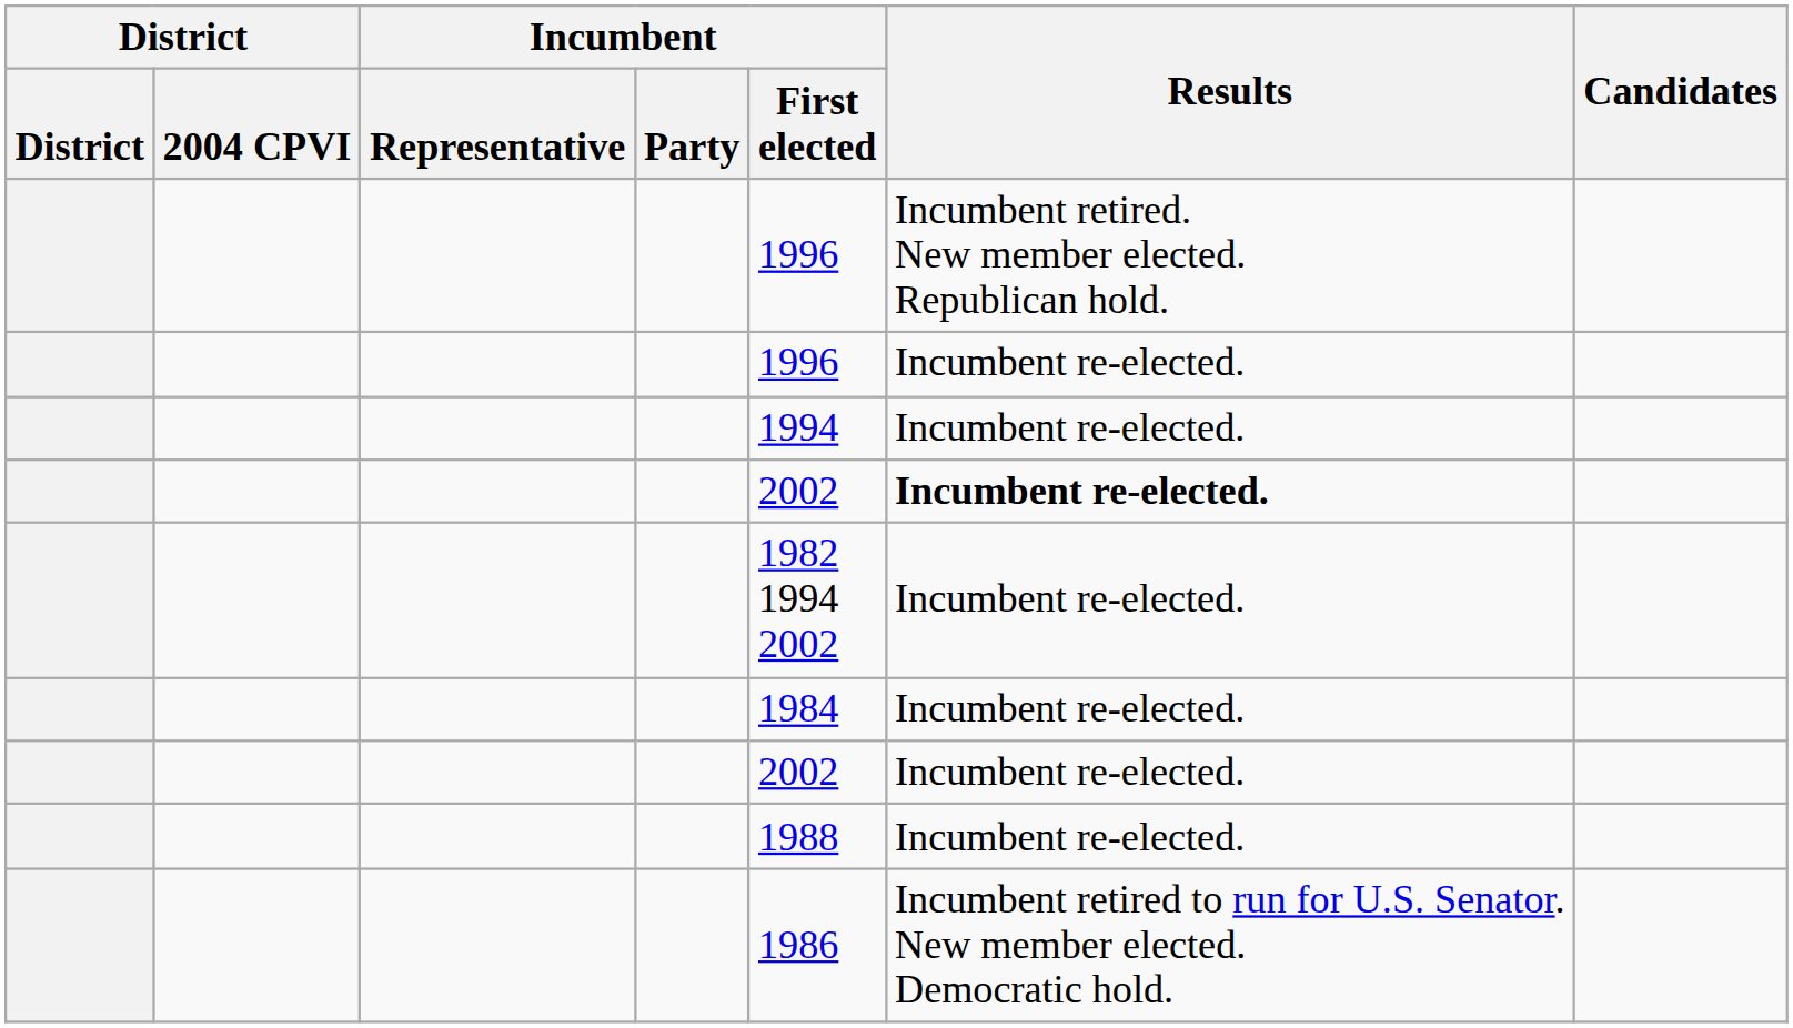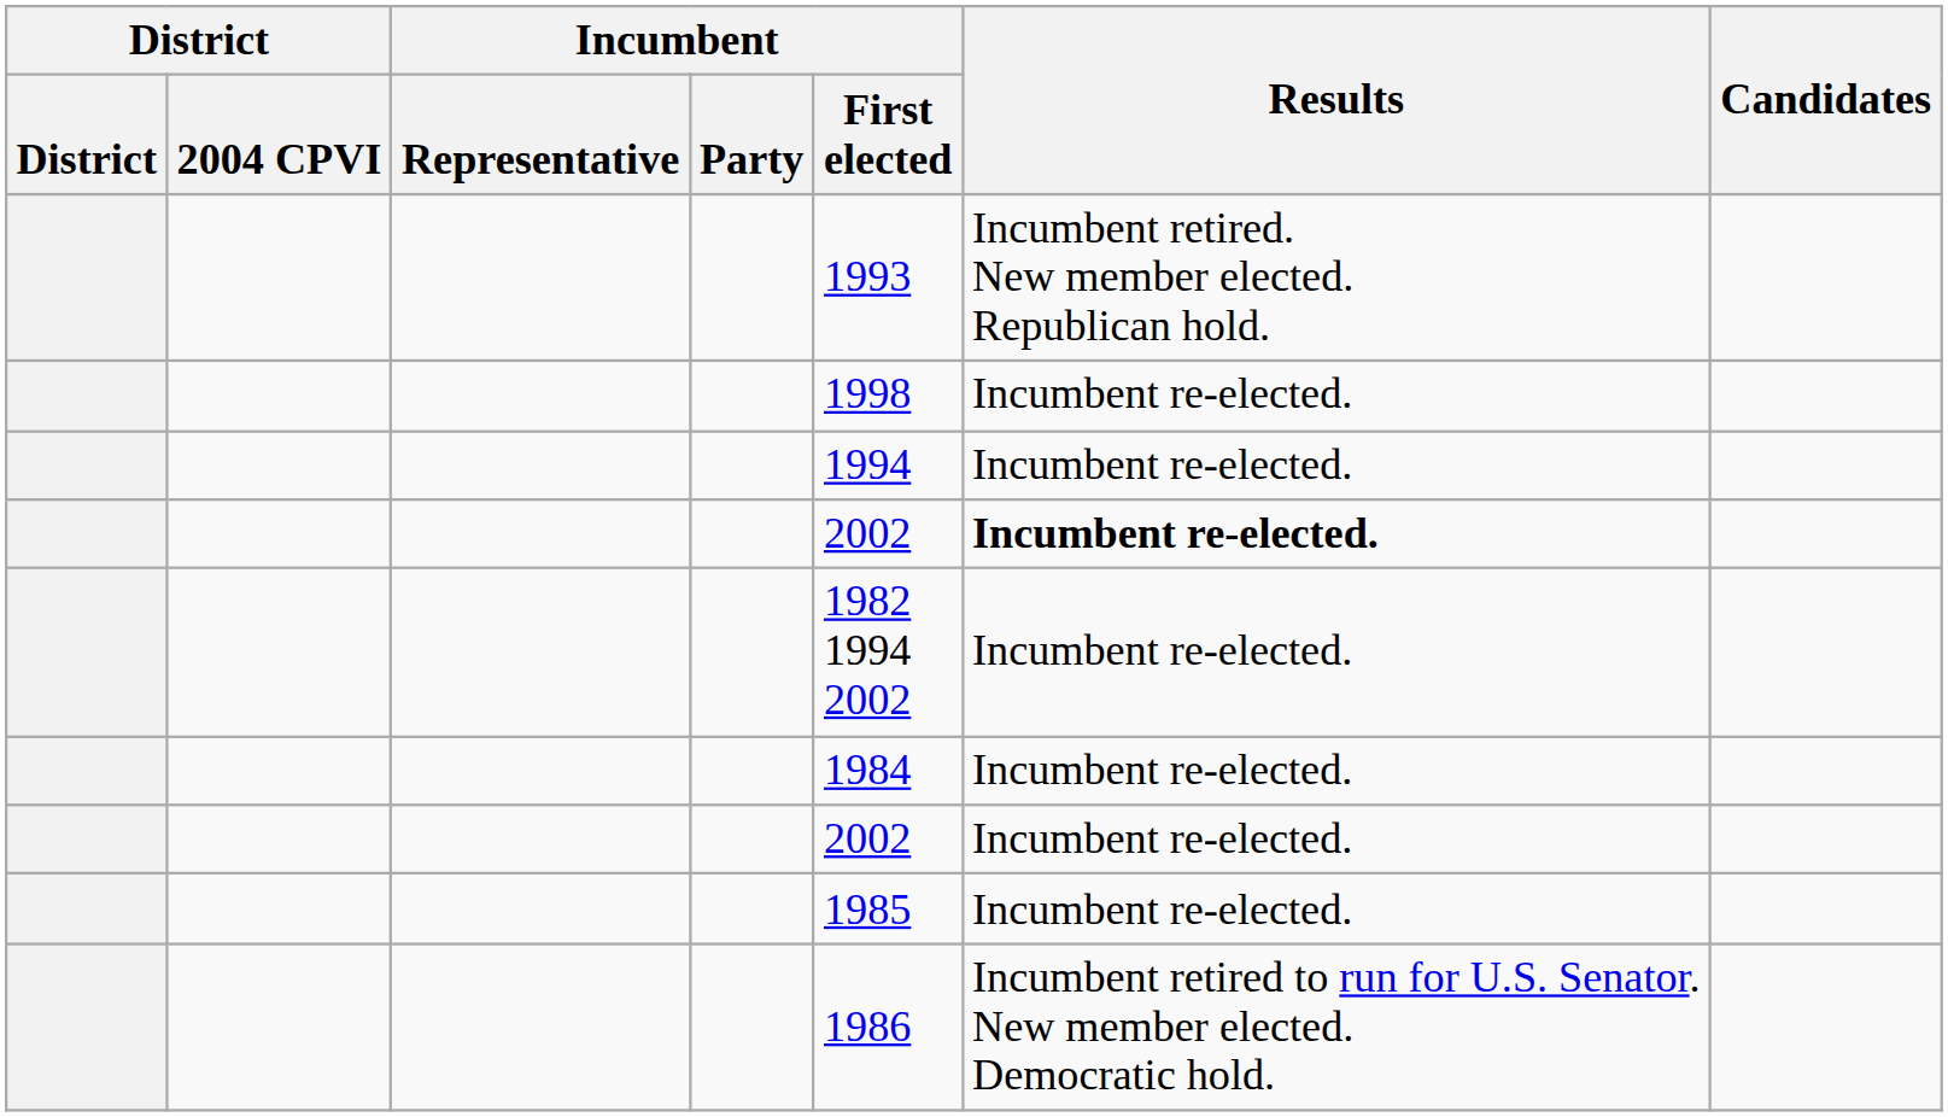row 3 | Incumbent / First elected: 1996 -> 1993
row 4 | Incumbent / First elected: 1996 -> 1998
row 10 | Incumbent / First elected: 1988 -> 1985
